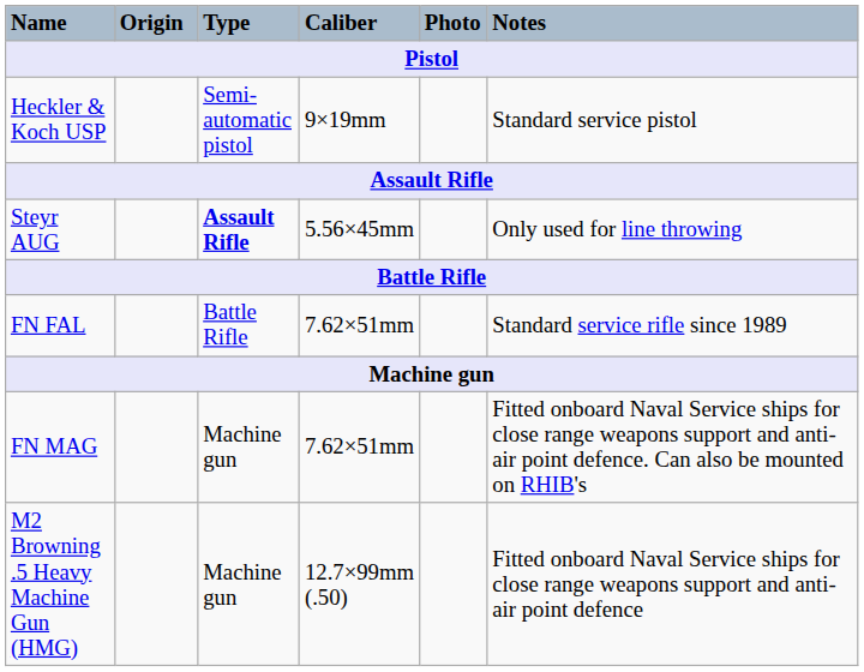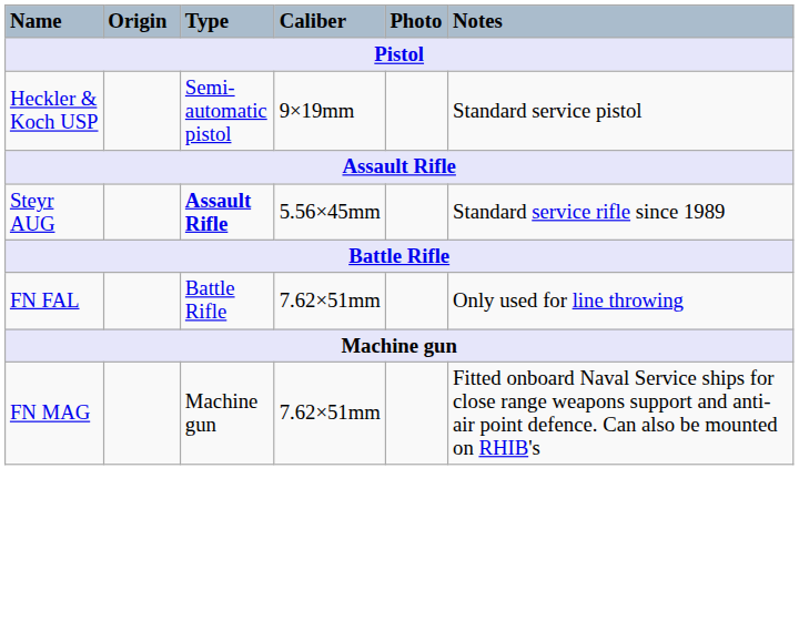Steyr AUG | Notes: Only used for line throwing -> Standard service rifle since 1989
FN FAL | Notes: Standard service rifle since 1989 -> Only used for line throwing
- row: M2 Browning .5 Heavy Machine Gun (HMG) | Machine gun | 12.7×99mm (.50) | Fitted onboard Naval Service ships for close range weapons support and anti-air point defence
